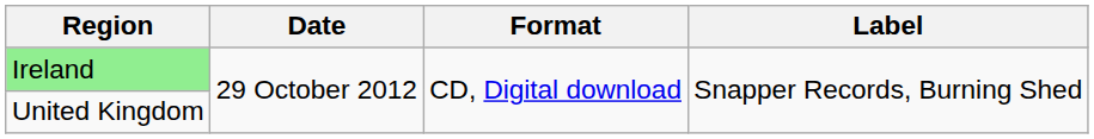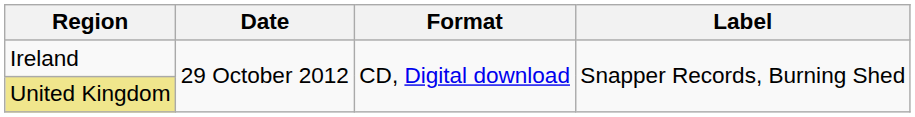Ireland | Region: lightgreen background -> no background
United Kingdom | Region: no background -> khaki background
